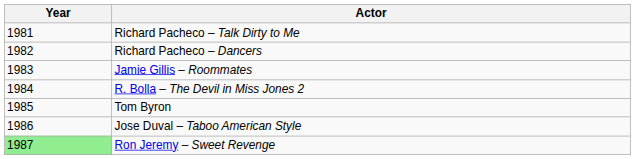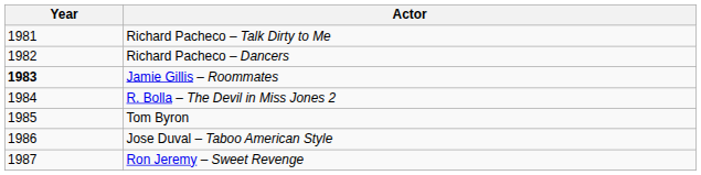Jamie Gillis – Roommates | Year: normal -> bold
Ron Jeremy – Sweet Revenge | Year: lightgreen background -> no background
